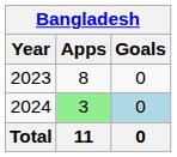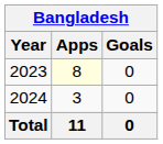2023 | Apps: no background -> lightyellow background
2024 | Apps: lightgreen background -> no background
2024 | Goals: lightblue background -> no background
